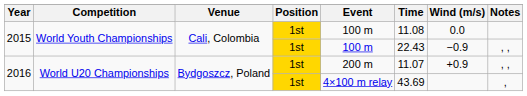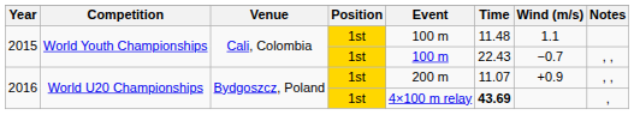row 2 | Time: 11.08 -> 11.48
row 2 | Wind (m/s): 0.0 -> 1.1
row 3 | Wind (m/s): −0.9 -> −0.7
row 5 | Time: normal -> bold
